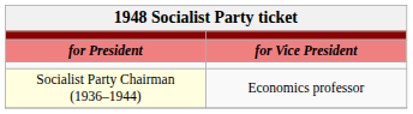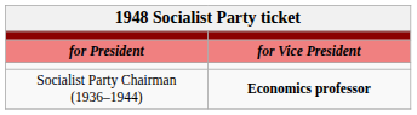Socialist Party Chairman (1936–1944) | column 1: lightyellow background -> no background
Socialist Party Chairman (1936–1944) | column 2: normal -> bold
